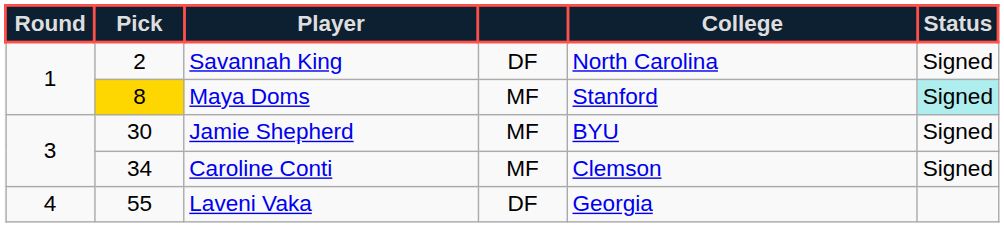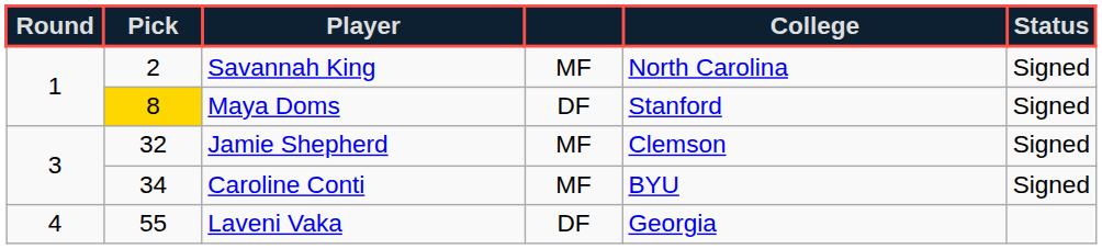Savannah King | column 4: DF -> MF
Maya Doms | column 4: MF -> DF
Maya Doms | Status: paleturquoise background -> no background
Jamie Shepherd | Pick: 30 -> 32
Jamie Shepherd | College: BYU -> Clemson
Caroline Conti | College: Clemson -> BYU
